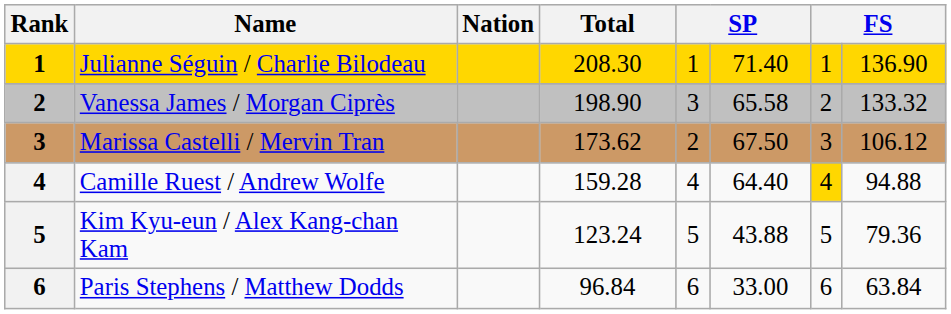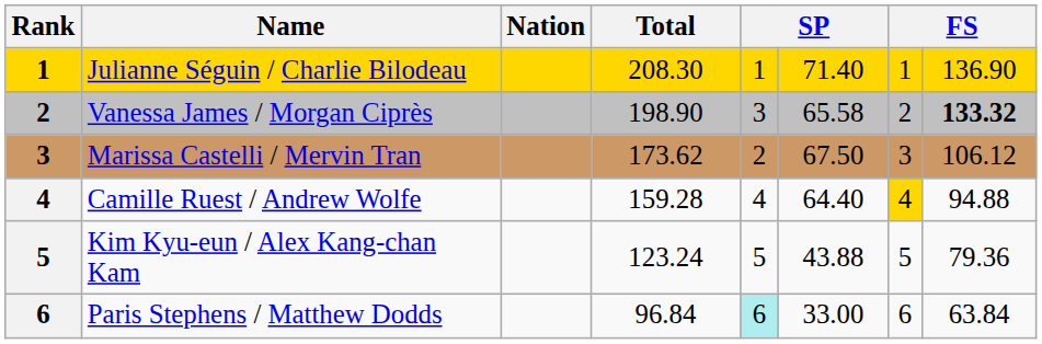Vanessa James / Morgan Ciprès | column 8: normal -> bold
Paris Stephens / Matthew Dodds | column 5: no background -> paleturquoise background
